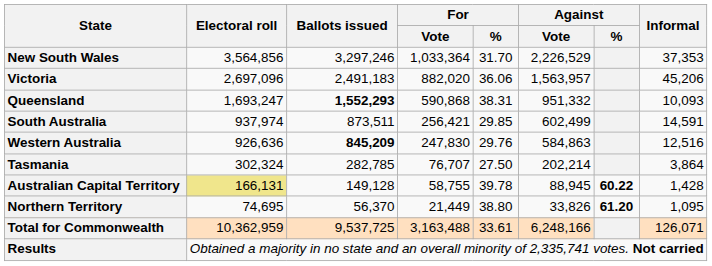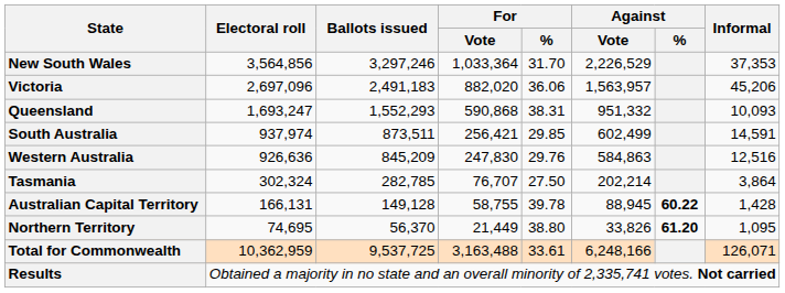Queensland | Ballots issued: bold -> normal
Western Australia | Ballots issued: bold -> normal
Australian Capital Territory | Electoral roll: khaki background -> no background
